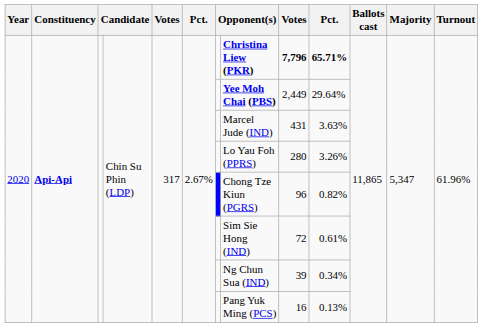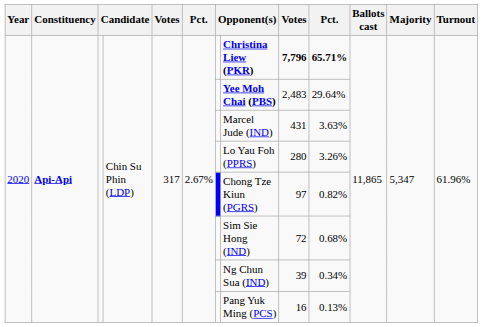row 3 | column 9: 2,449 -> 2,483
row 6 | column 9: 96 -> 97
row 7 | column 10: 0.61% -> 0.68%
